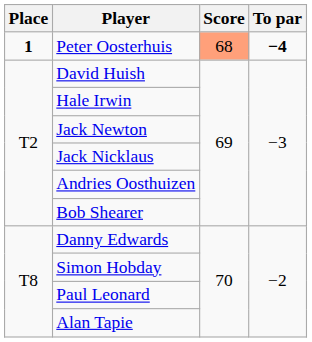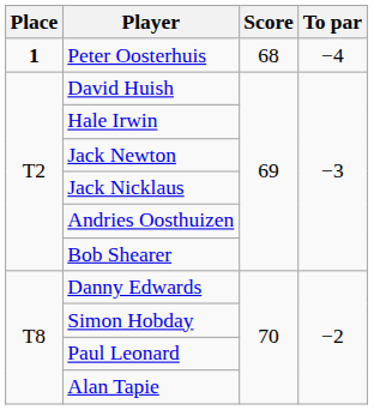Peter Oosterhuis | Score: lightsalmon background -> no background
Peter Oosterhuis | To par: bold -> normal
